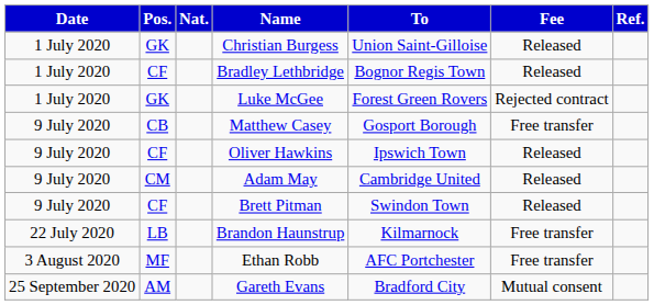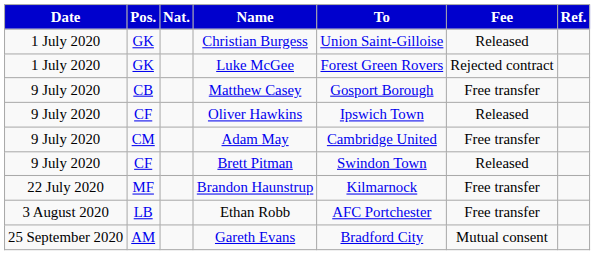- row: 1 July 2020 | CF | Bradley Lethbridge | Bognor Regis Town | Released
Adam May | Fee: Released -> Free transfer
Brandon Haunstrup | Pos.: LB -> MF
Ethan Robb | Pos.: MF -> LB
